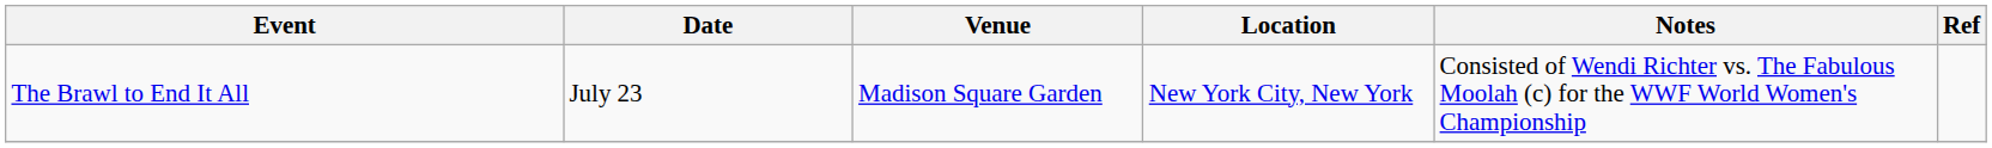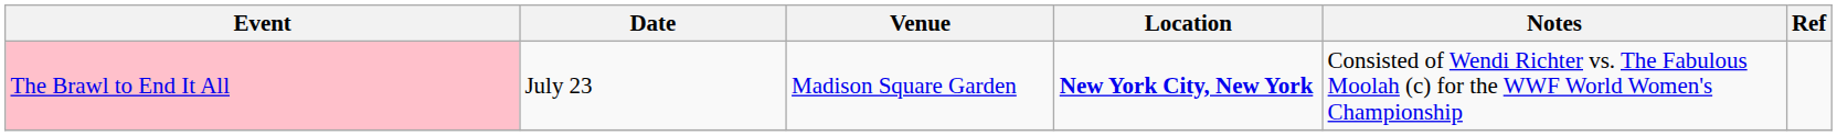row 2 | Event: no background -> pink background
row 2 | Location: normal -> bold
